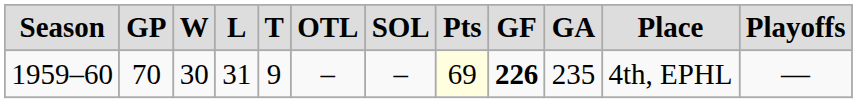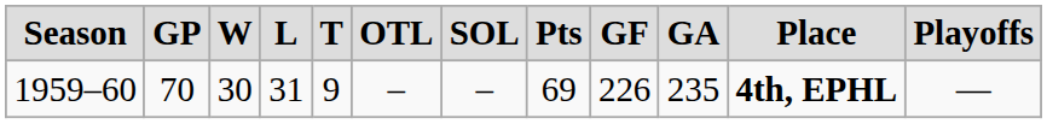1959–60 | column 8: lightyellow background -> no background
1959–60 | column 9: bold -> normal
1959–60 | column 11: normal -> bold
